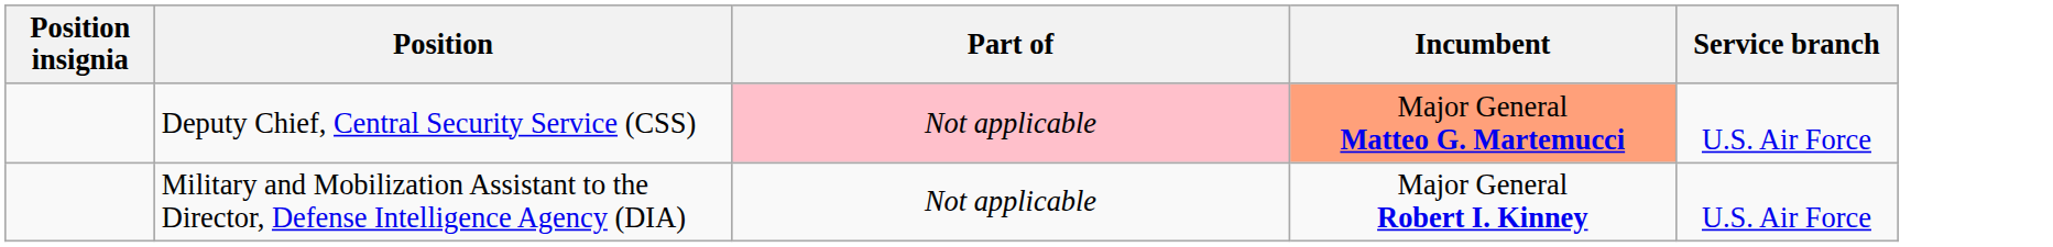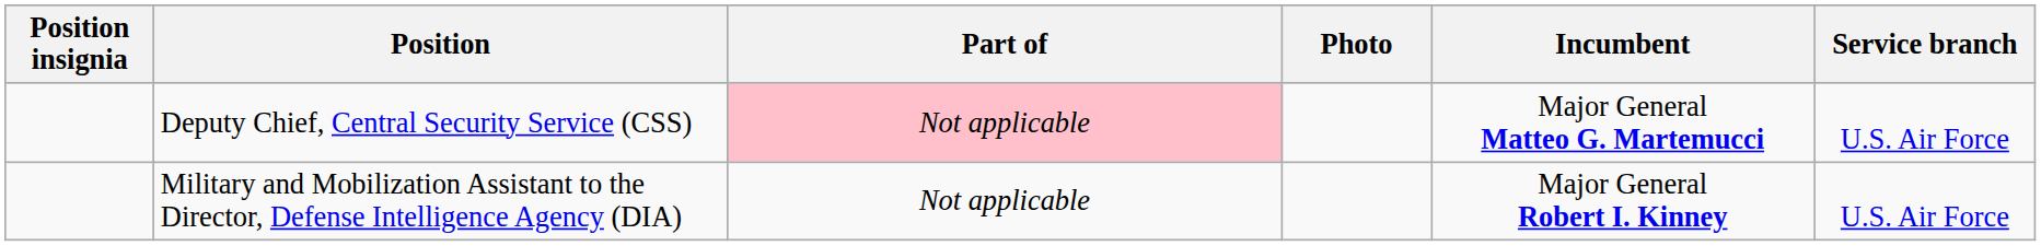+ column: Photo
Deputy Chief, Central Security Service (CSS) | Incumbent: lightsalmon background -> no background
